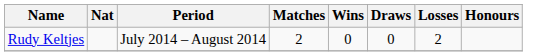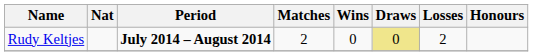Rudy Keltjes | Period: normal -> bold
Rudy Keltjes | Draws: no background -> khaki background
